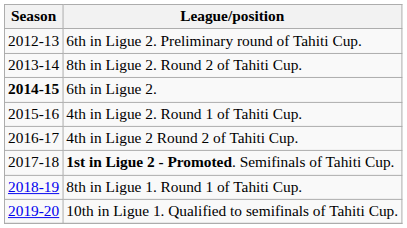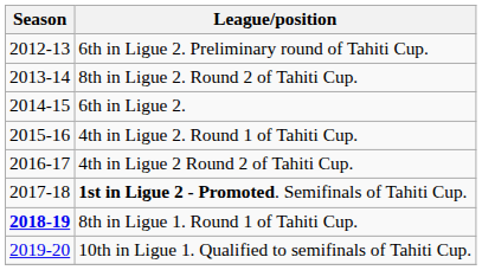6th in Ligue 2. | Season: bold -> normal
8th in Ligue 1. Round 1 of Tahiti Cup. | Season: normal -> bold
